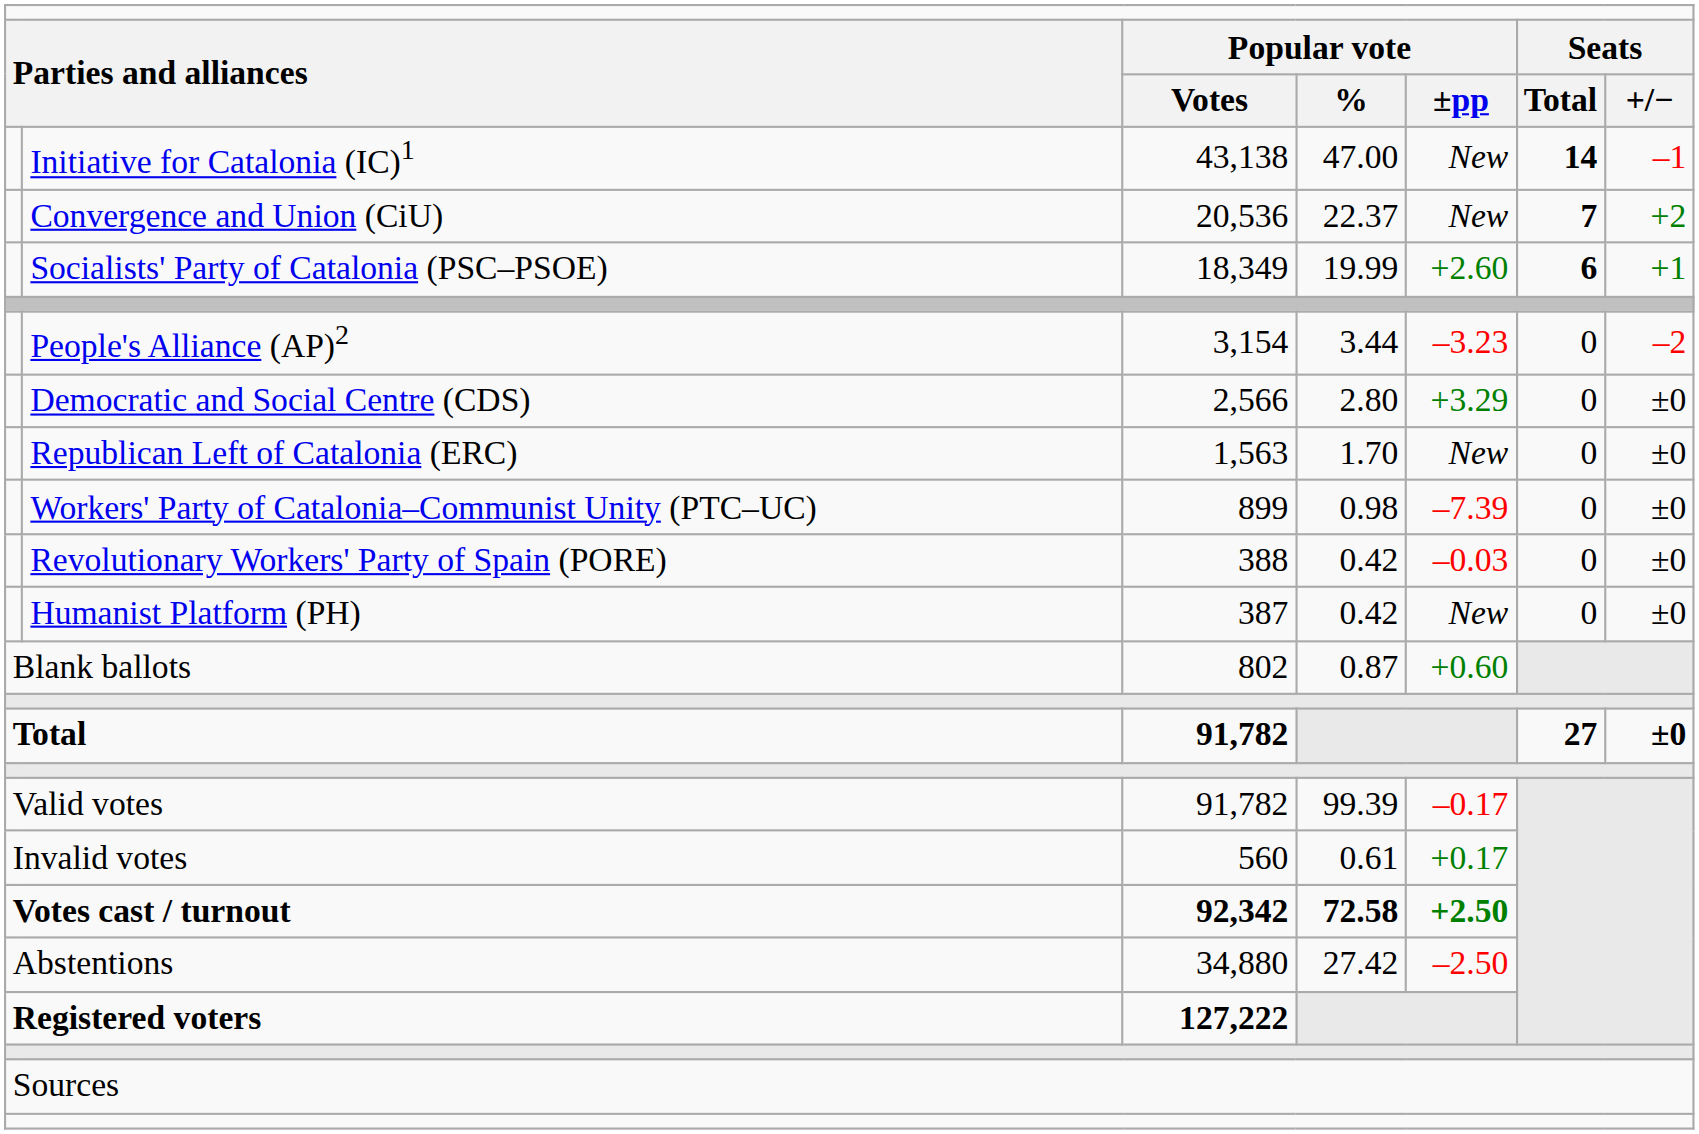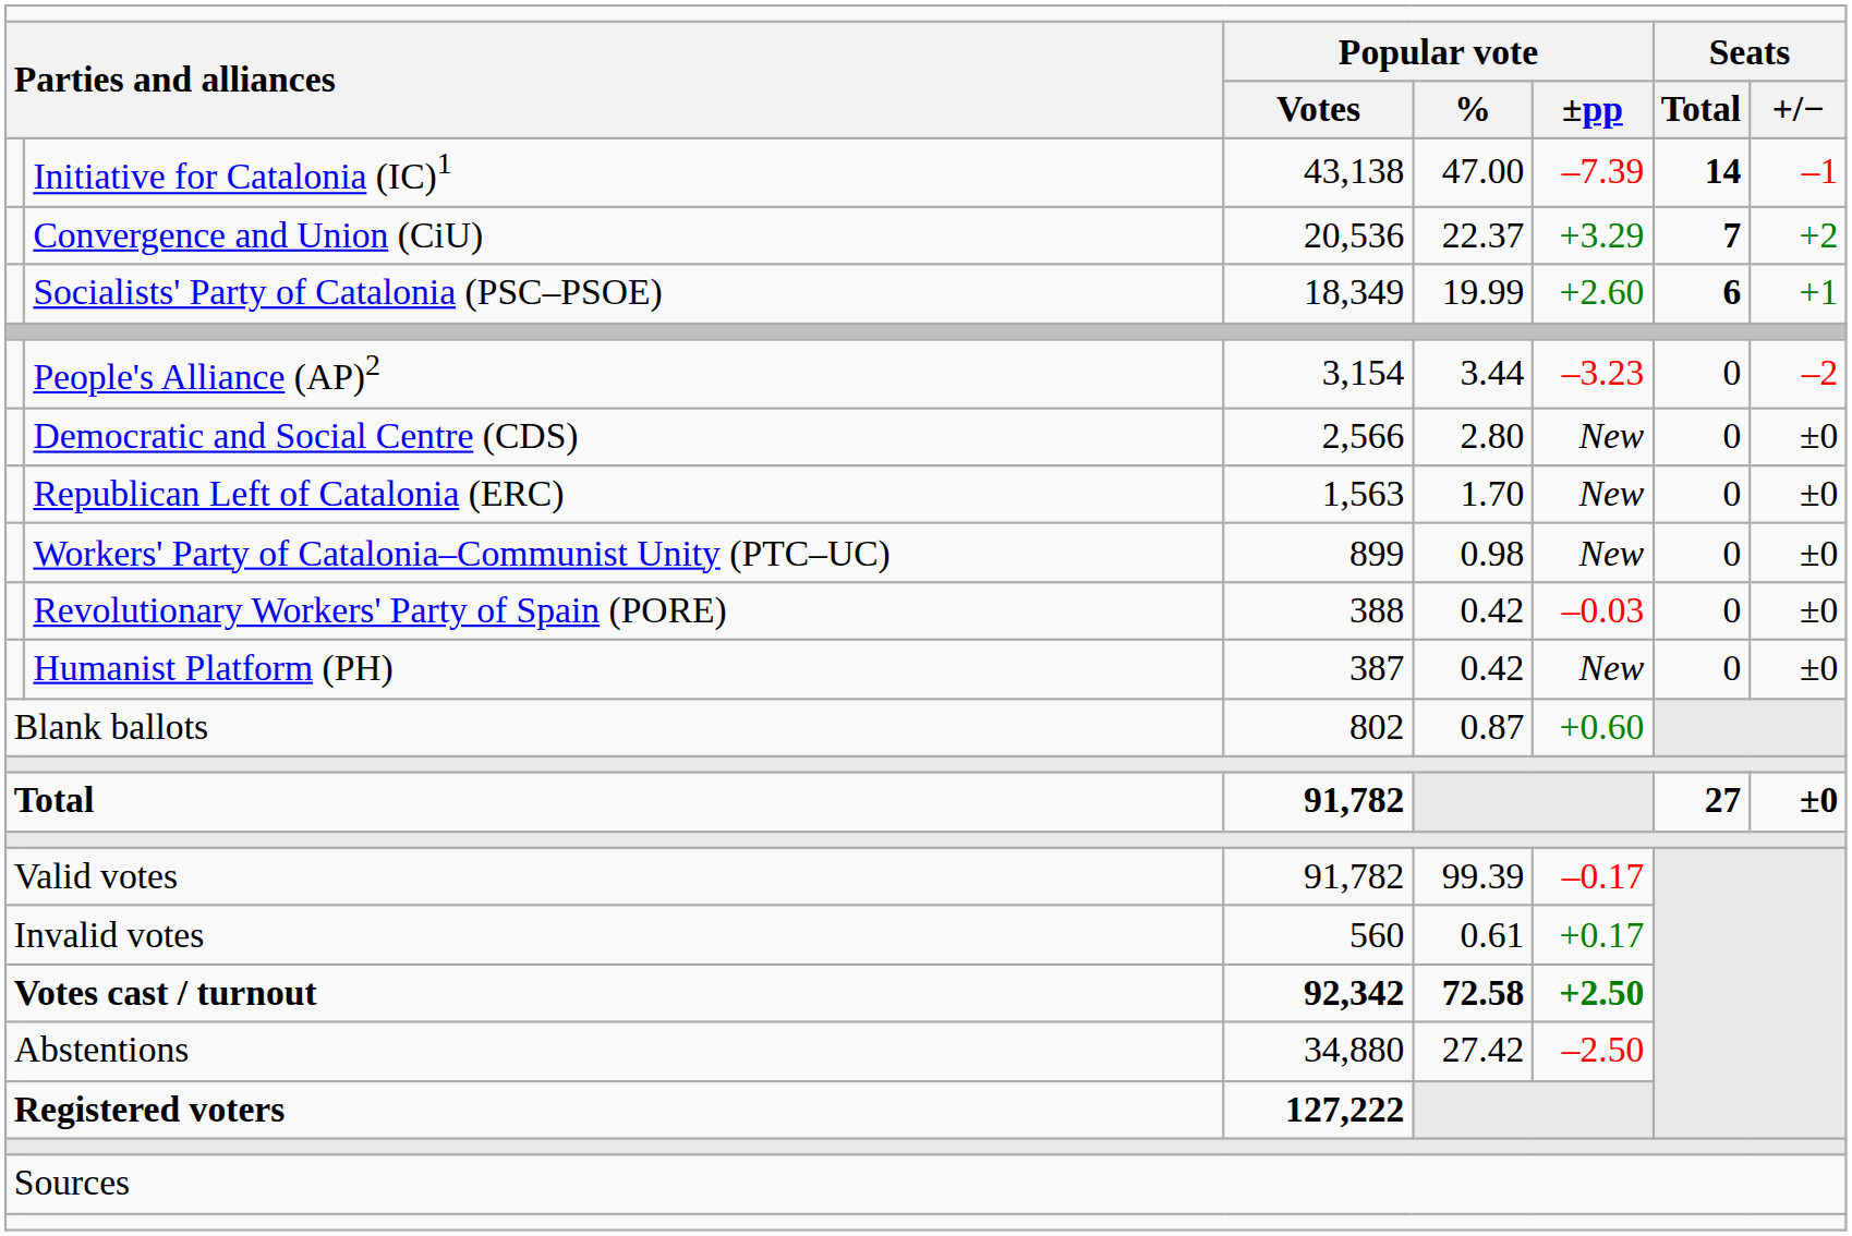Initiative for Catalonia (IC)1 | column 5: New -> –7.39
Convergence and Union (CiU) | column 5: New -> +3.29
Democratic and Social Centre (CDS) | column 5: +3.29 -> New
Workers' Party of Catalonia–Communist Unity (PTC–UC) | column 5: –7.39 -> New
